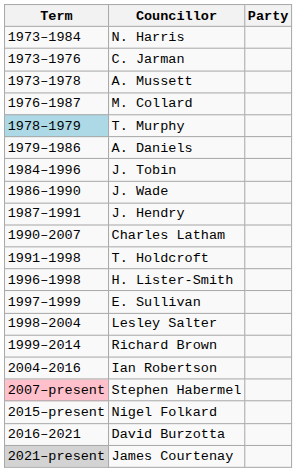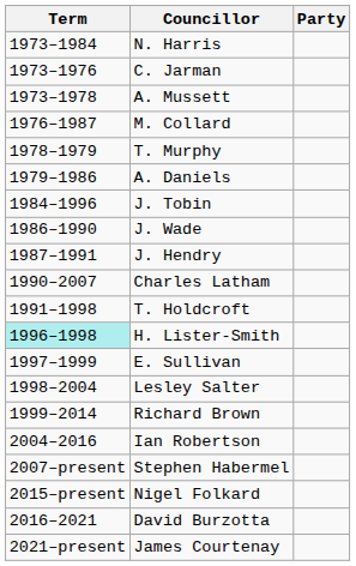T. Murphy | Term: lightblue background -> no background
H. Lister-Smith | Term: no background -> paleturquoise background
Stephen Habermel | Term: pink background -> no background
James Courtenay | Term: lightgrey background -> no background
